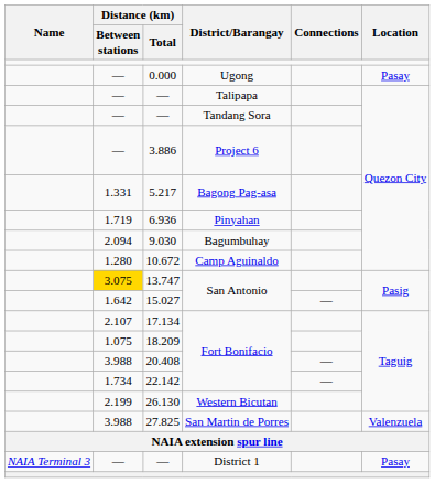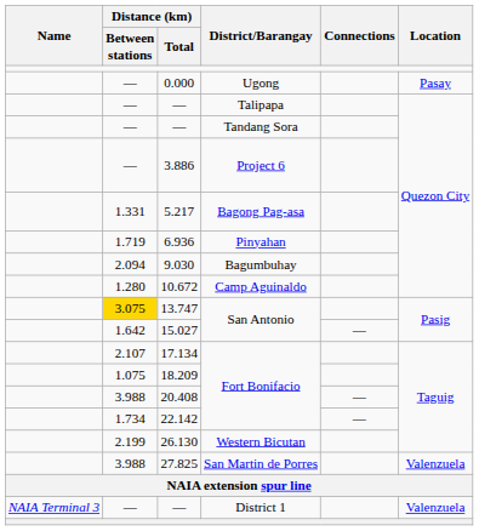— / District 1 | Location: Pasay -> Valenzuela
